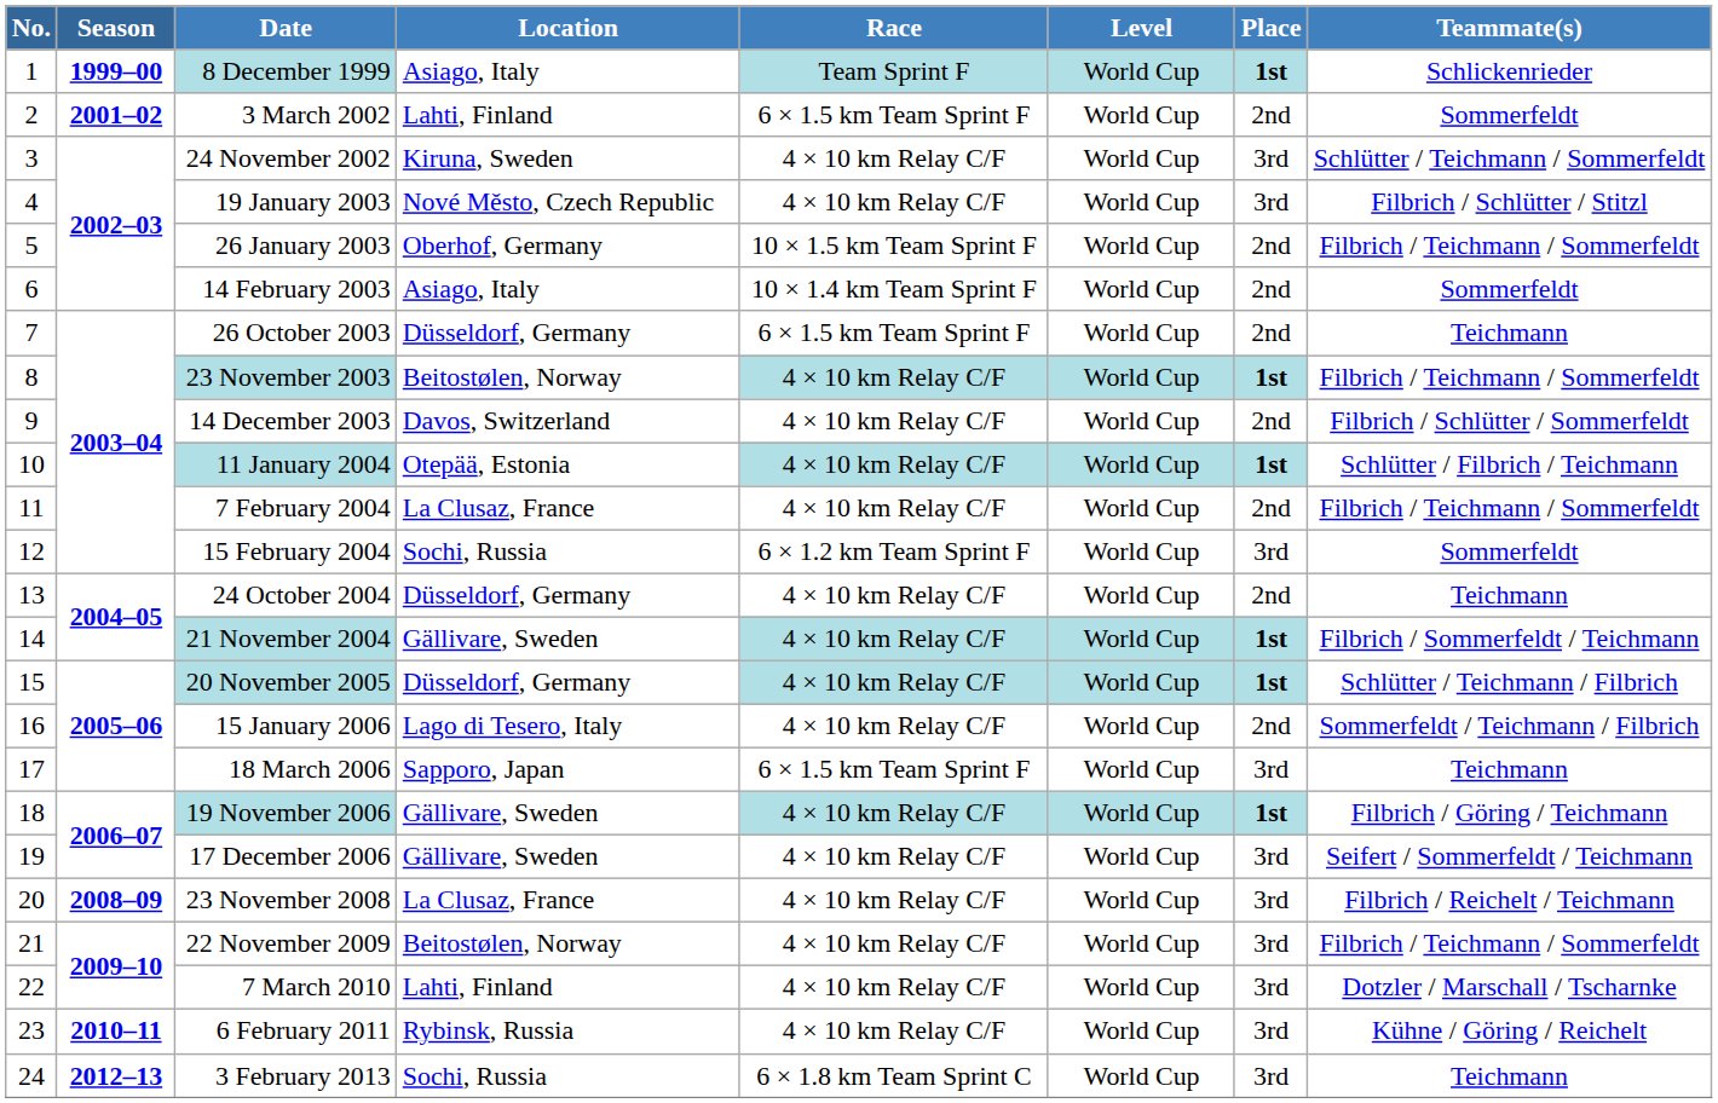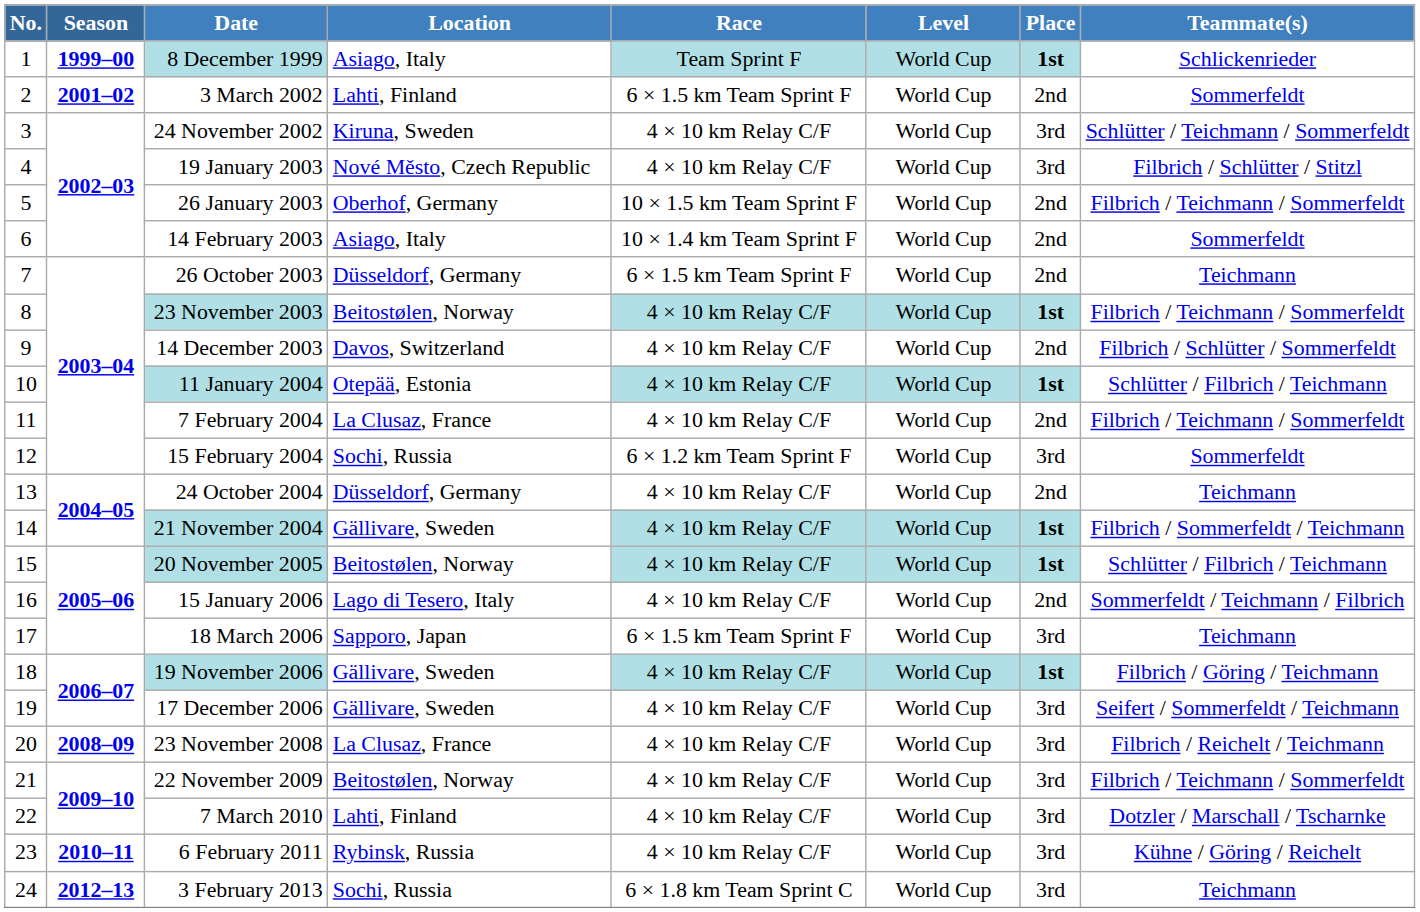20 November 2005 | Location: Düsseldorf, Germany -> Beitostølen, Norway
20 November 2005 | Teammate(s): Schlütter / Teichmann / Filbrich -> Schlütter / Filbrich / Teichmann
